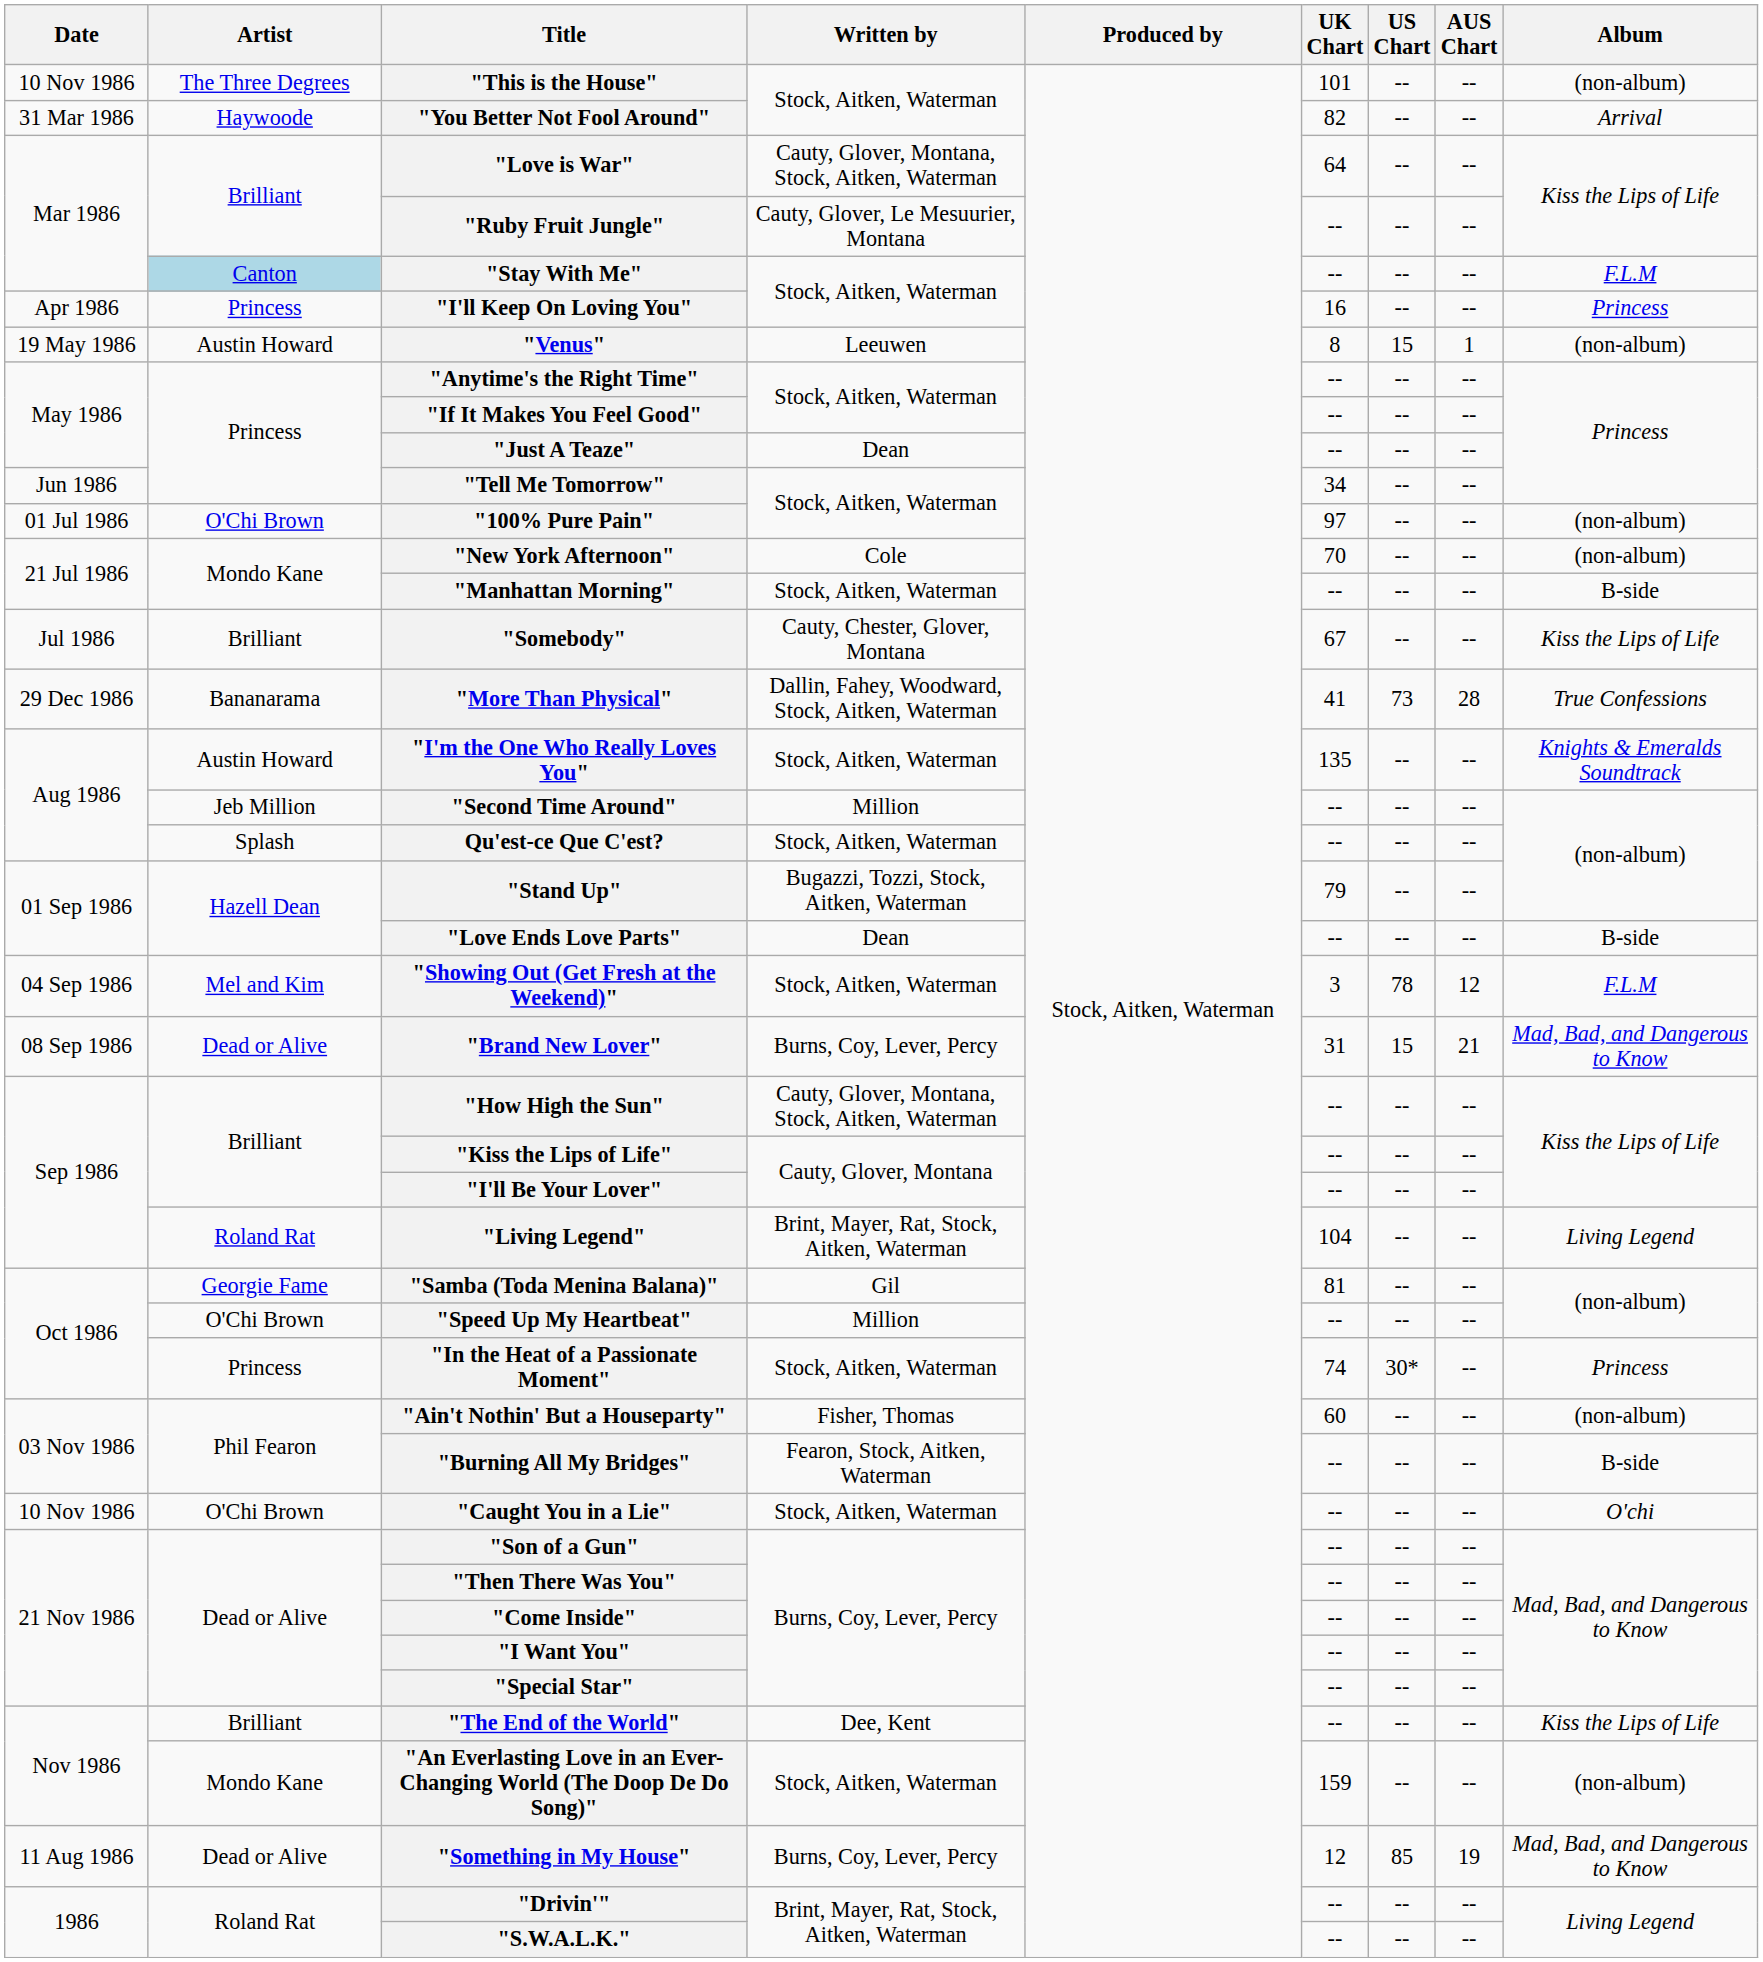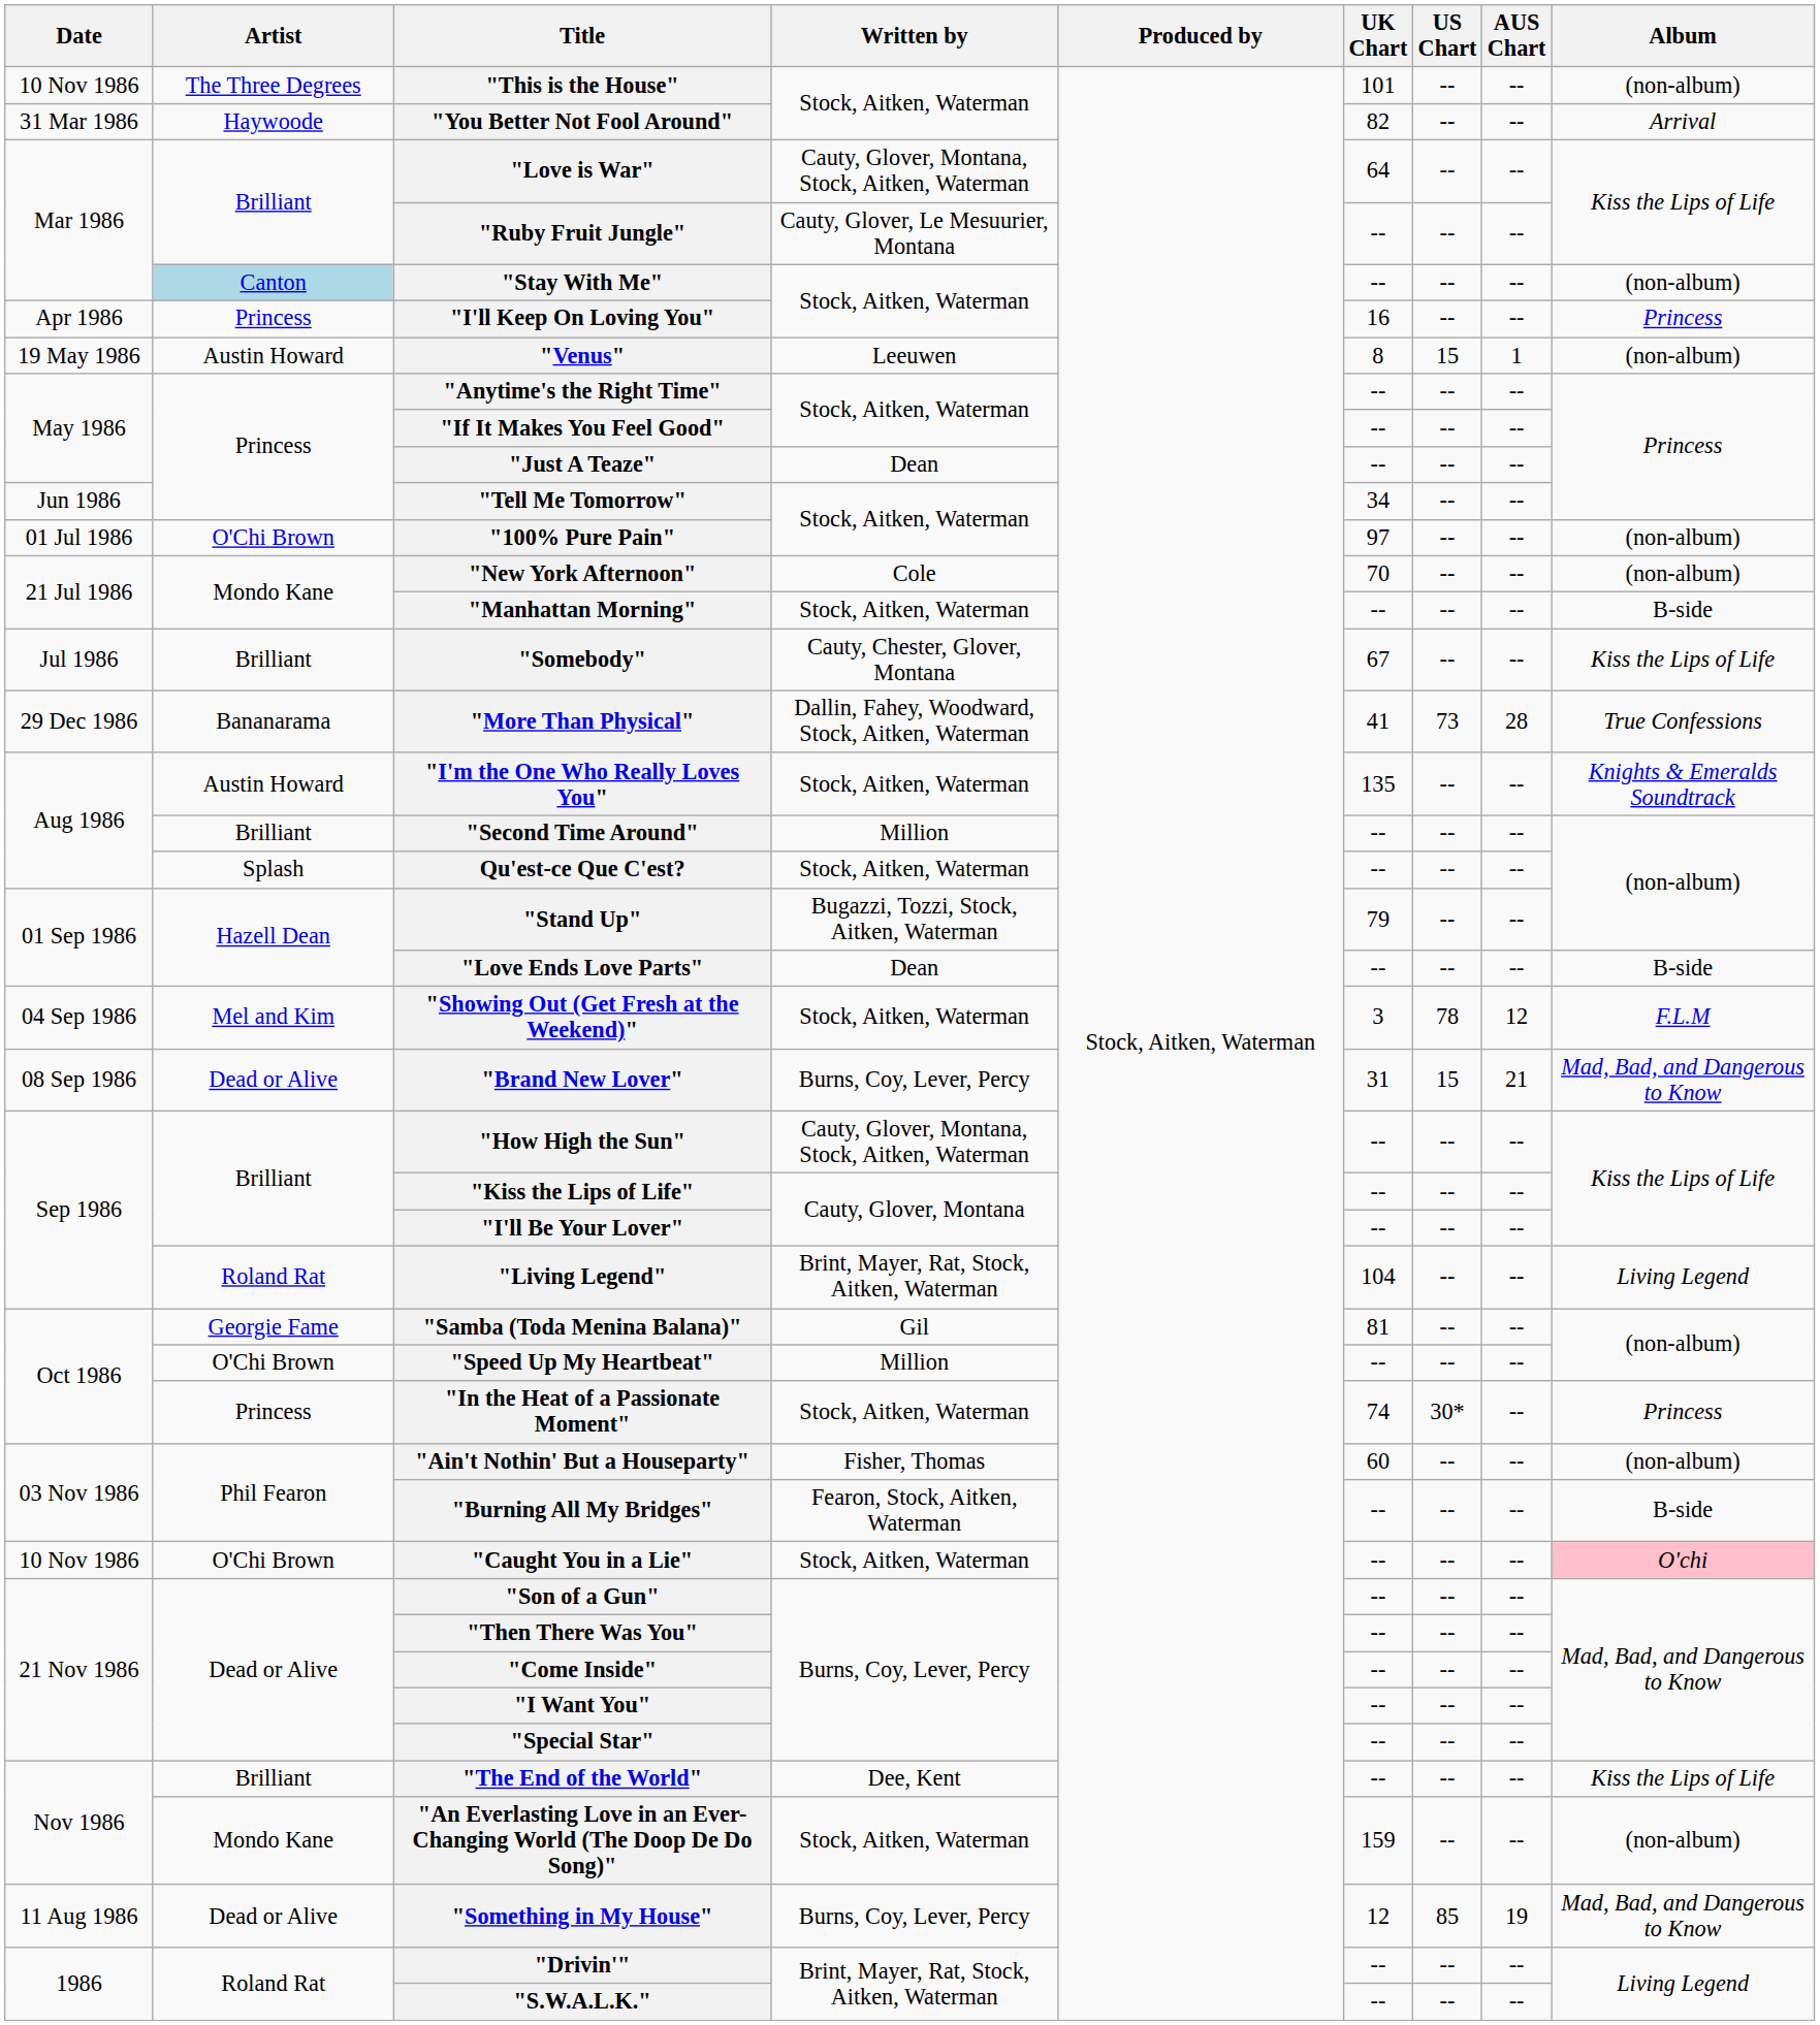"Stay With Me" | Album: F.L.M -> (non-album)
"Second Time Around" | Artist: Jeb Million -> Brilliant
"Caught You in a Lie" | Album: no background -> pink background
